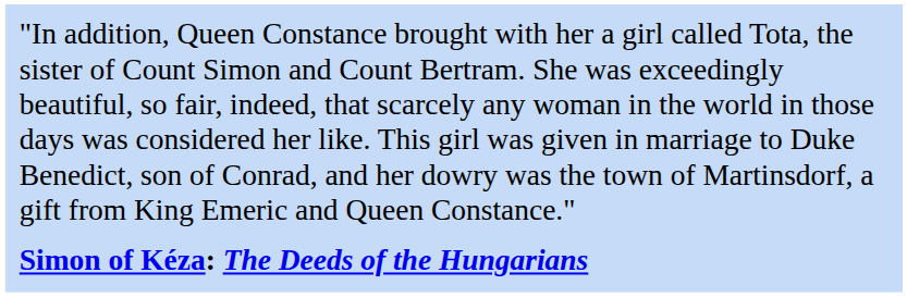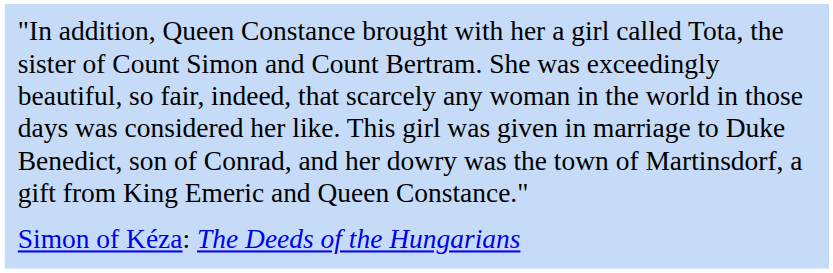row 2 | column 1: bold -> normal
